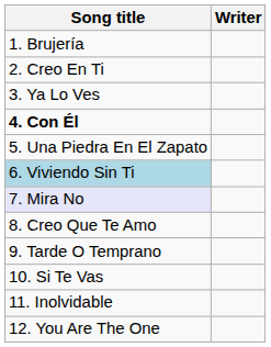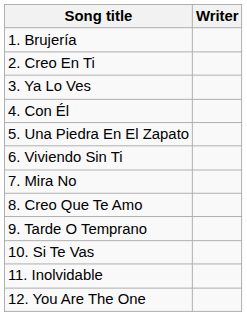4. Con Él | Song title: bold -> normal
6. Viviendo Sin Ti | Song title: lightblue background -> no background
7. Mira No | Song title: lavender background -> no background
